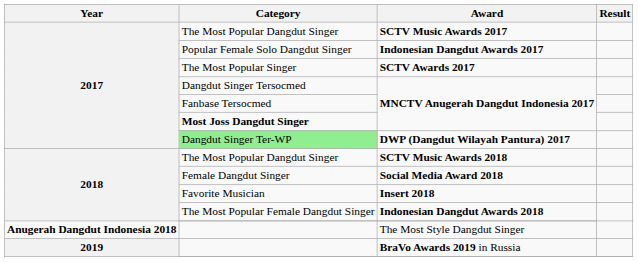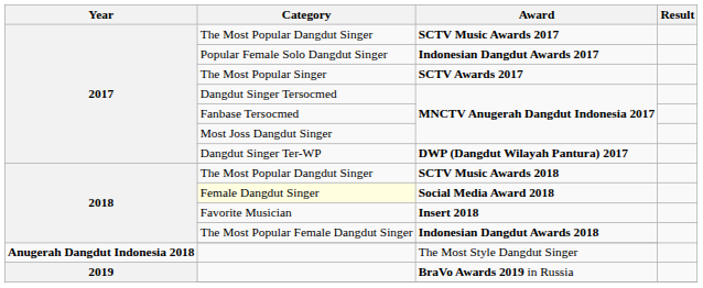Most Joss Dangdut Singer | Category: bold -> normal
Dangdut Singer Ter-WP | Category: lightgreen background -> no background
Female Dangdut Singer | Category: no background -> lightyellow background
